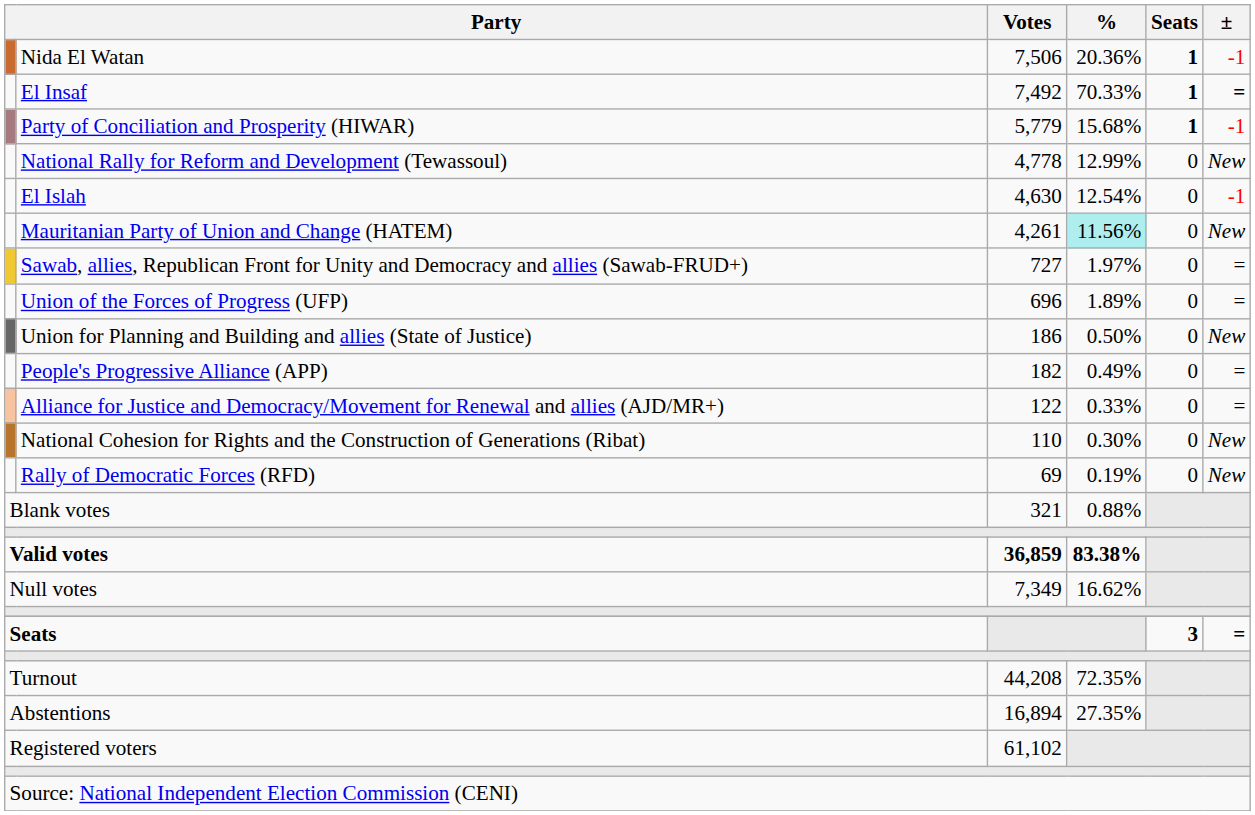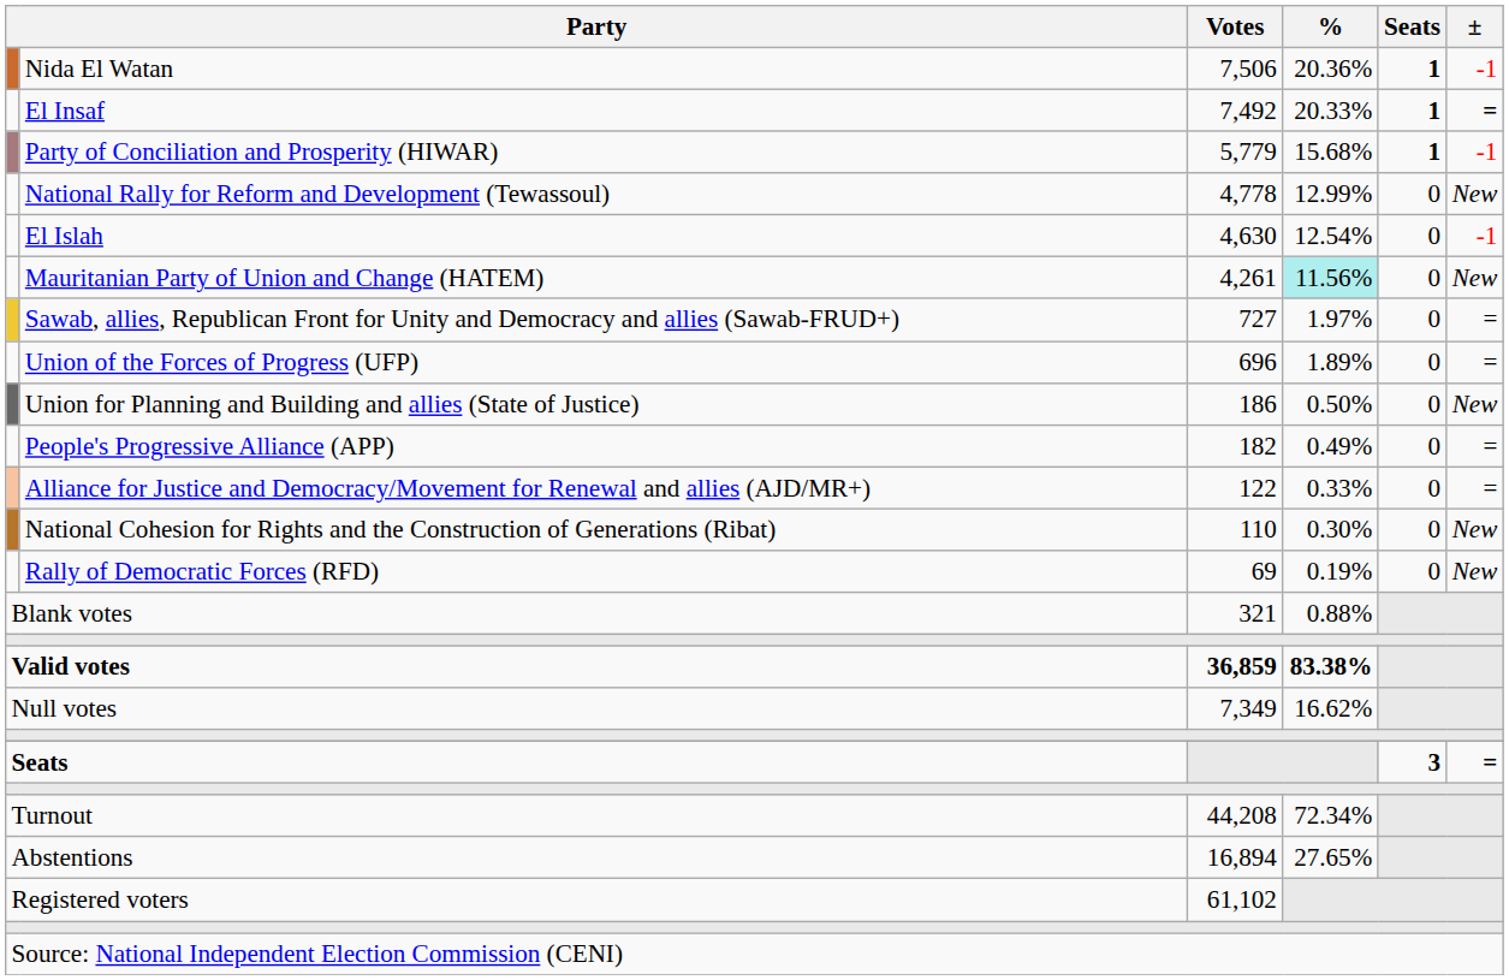El Insaf | %: 70.33% -> 20.33%
Turnout | %: 72.35% -> 72.34%
Abstentions | %: 27.35% -> 27.65%
